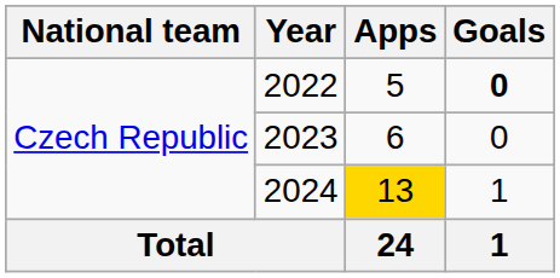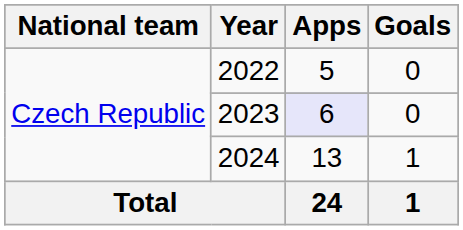2022 | Goals: bold -> normal
2023 | Apps: no background -> lavender background
2024 | Apps: gold background -> no background
